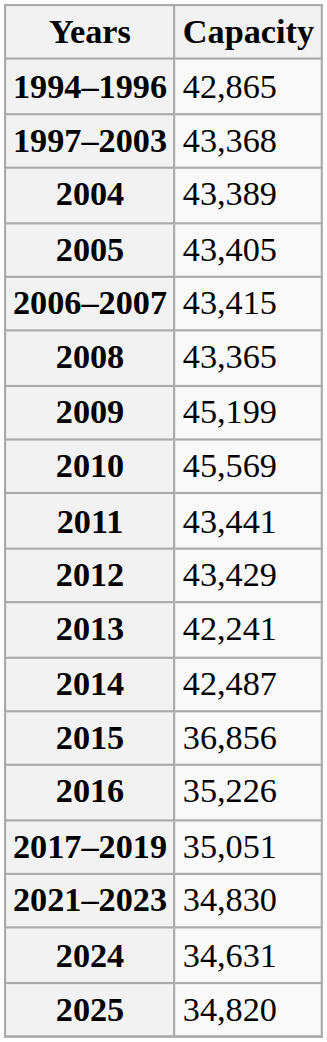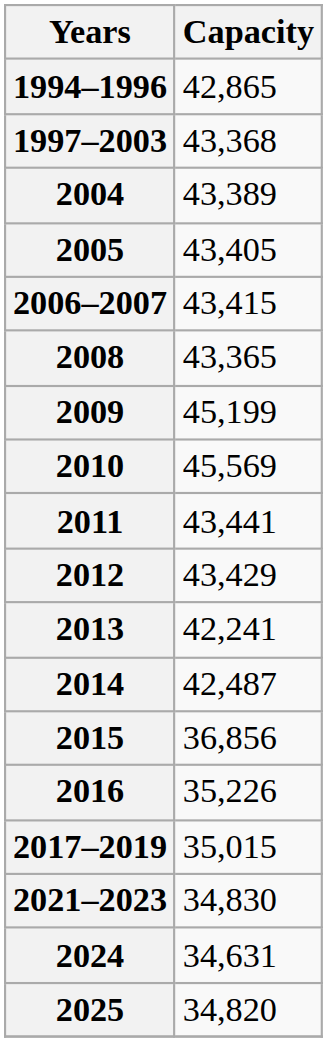2017–2019 | Capacity: 35,051 -> 35,015
